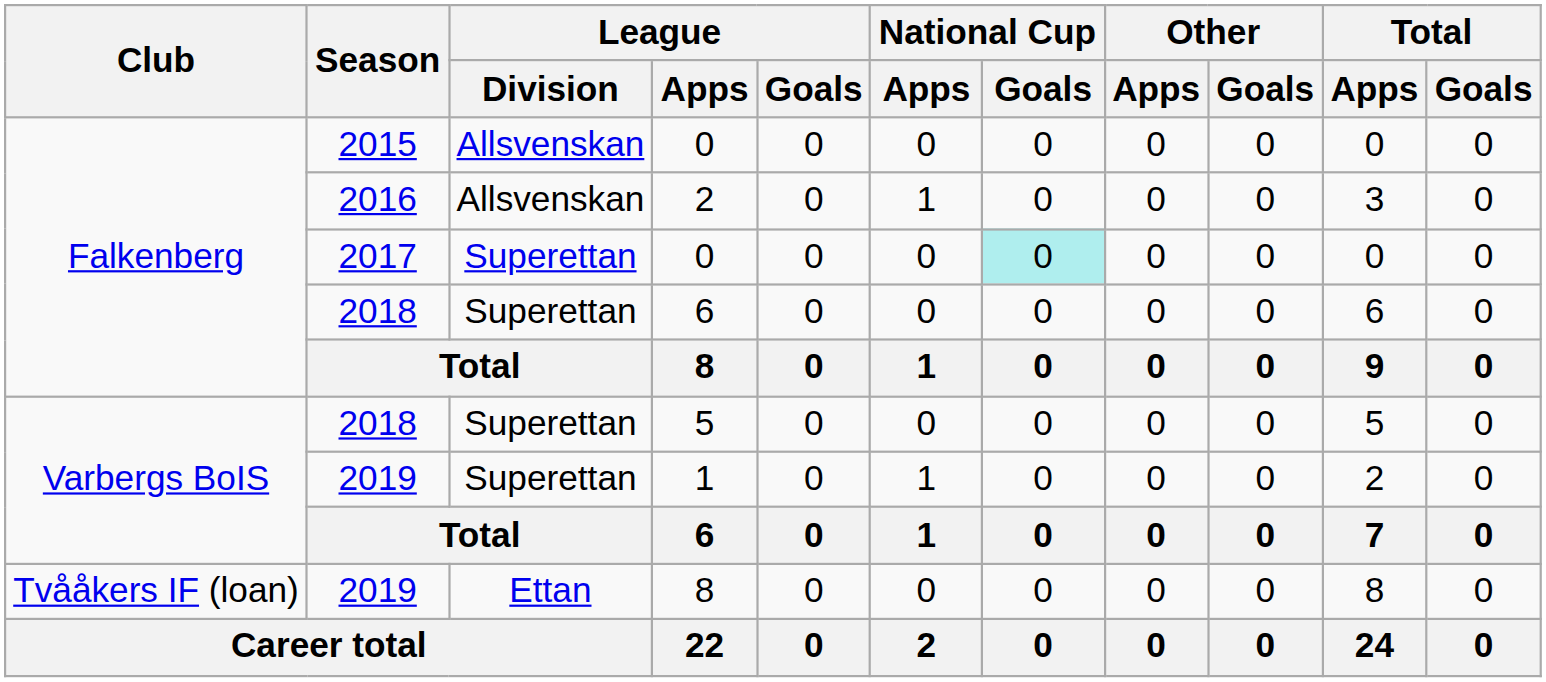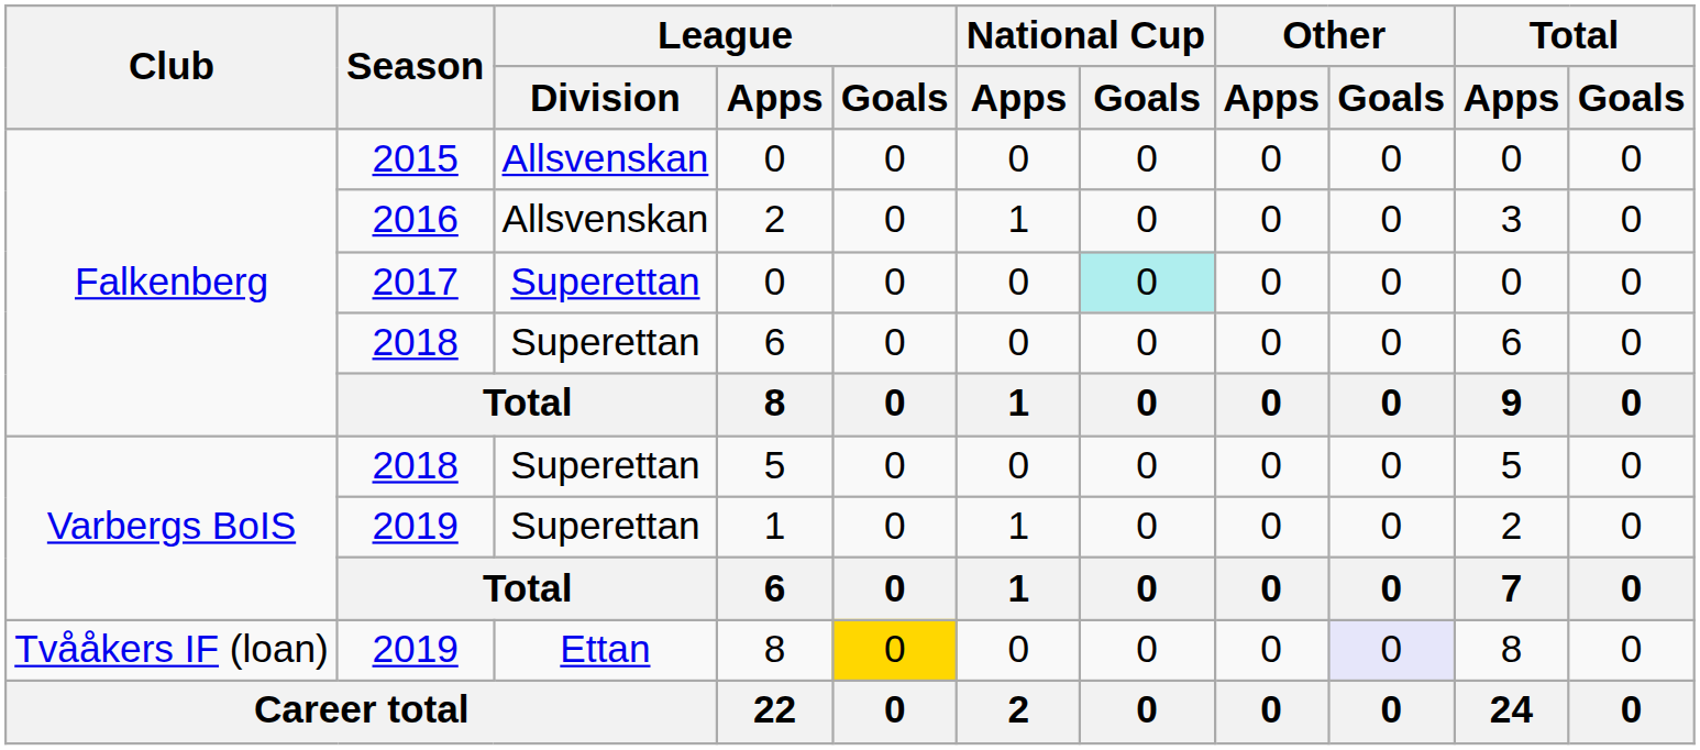2019 / 8 | League / Goals: no background -> gold background
2019 / 8 | Other / Goals: no background -> lavender background
